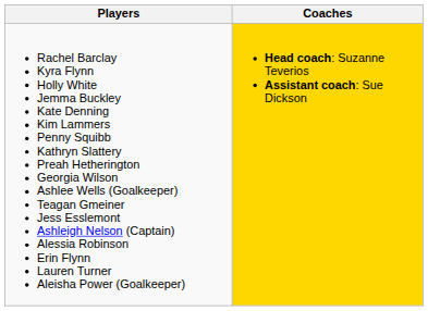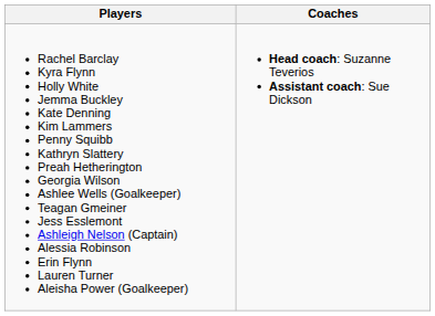row 2 | Coaches: gold background -> no background
